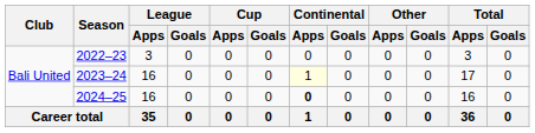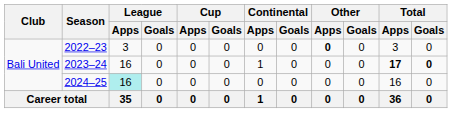2022–23 | Other / Apps: normal -> bold
2023–24 | Continental / Apps: lightyellow background -> no background
2023–24 | Total / Apps: normal -> bold
2023–24 | Total / Goals: normal -> bold
2024–25 | League / Apps: no background -> paleturquoise background
2024–25 | Continental / Apps: bold -> normal
